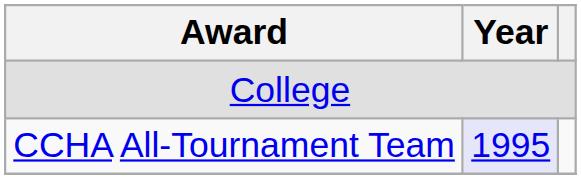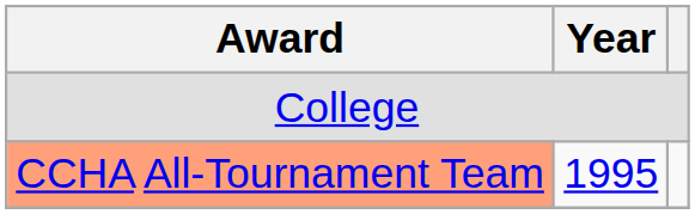CCHA All-Tournament Team | Award: no background -> lightsalmon background
CCHA All-Tournament Team | Year: lavender background -> no background
